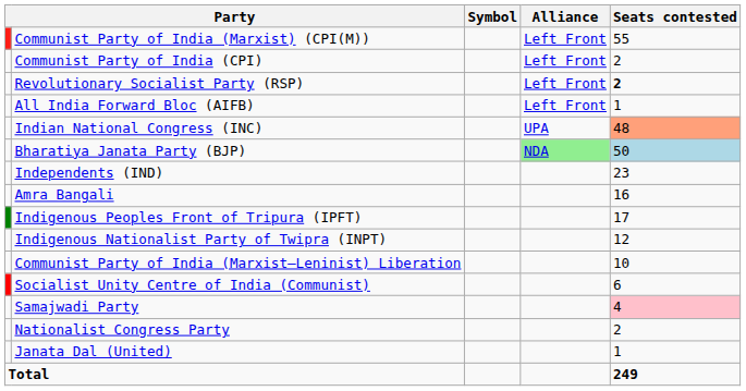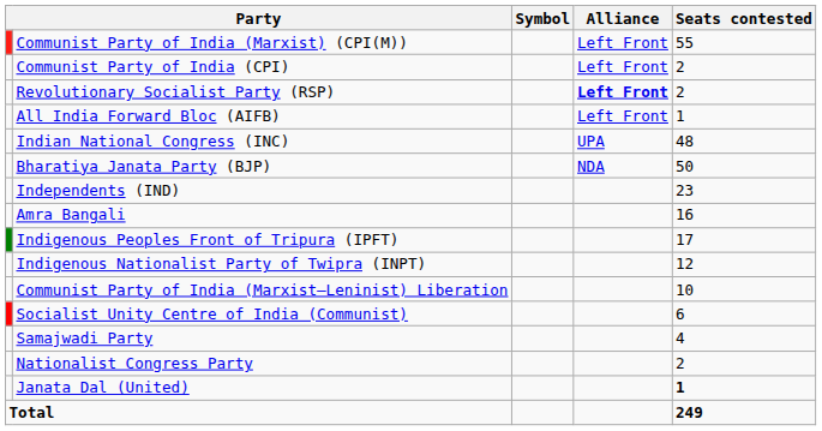Revolutionary Socialist Party (RSP) | Alliance: normal -> bold
Revolutionary Socialist Party (RSP) | Seats contested: bold -> normal
Indian National Congress (INC) | Seats contested: lightsalmon background -> no background
Bharatiya Janata Party (BJP) | Alliance: lightgreen background -> no background
Bharatiya Janata Party (BJP) | Seats contested: lightblue background -> no background
Samajwadi Party | Seats contested: pink background -> no background
Janata Dal (United) | Seats contested: normal -> bold
